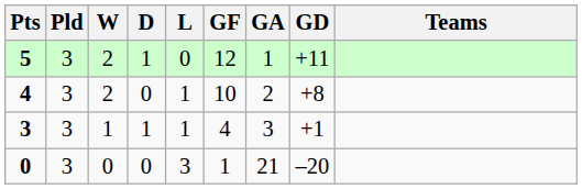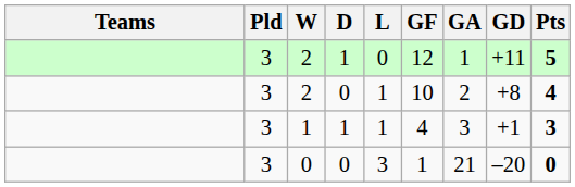columns swapped: Teams <-> Pts
